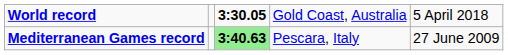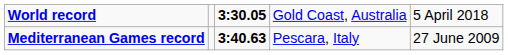Mediterranean Games record | column 3: lightgreen background -> no background
